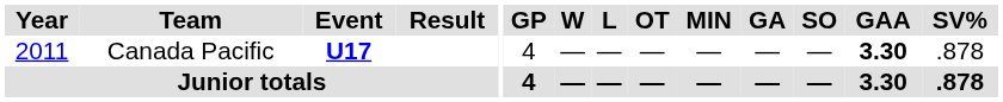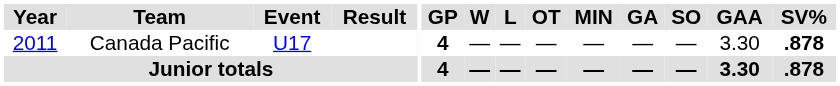Canada Pacific | Event: bold -> normal
Canada Pacific | GP: normal -> bold
Canada Pacific | GAA: bold -> normal
Canada Pacific | SV%: normal -> bold
